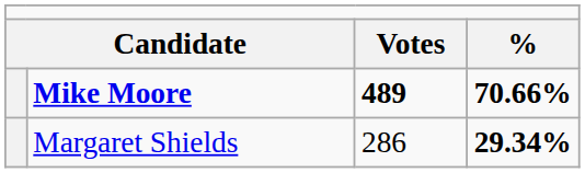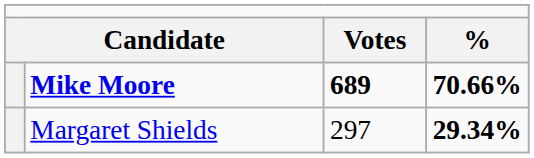Mike Moore | column 3: 489 -> 689
Margaret Shields | column 3: 286 -> 297
